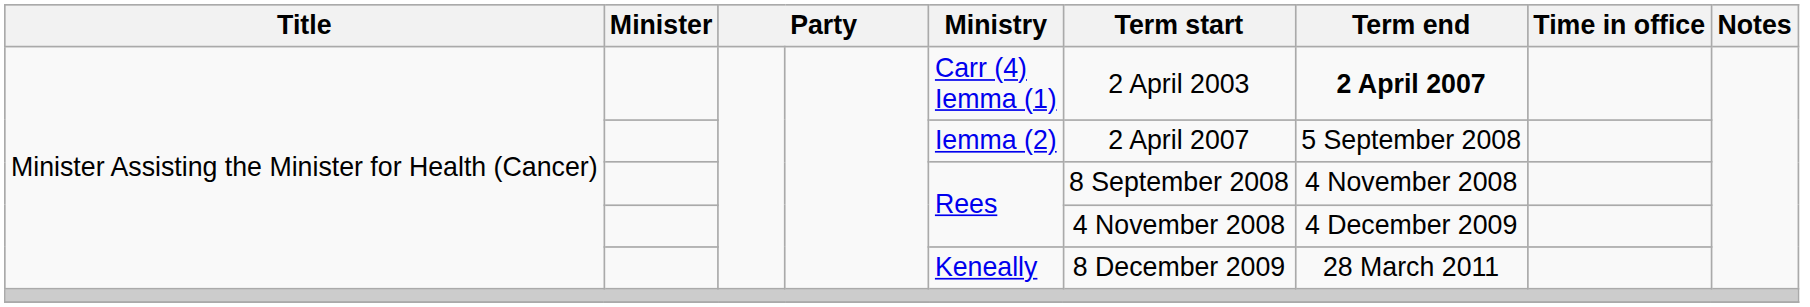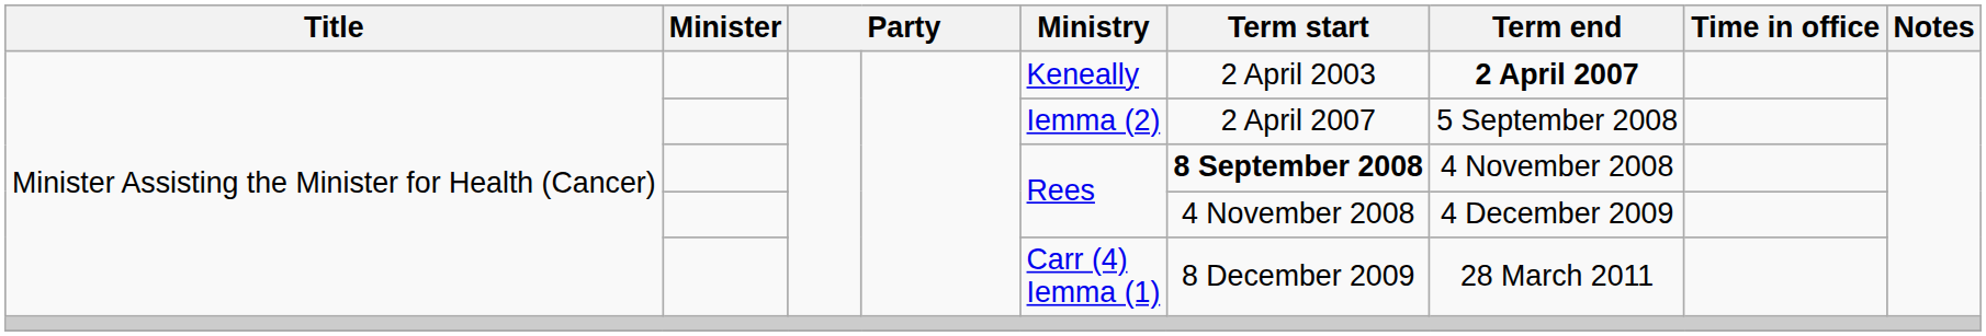row 2 | Ministry: Carr (4) Iemma (1) -> Keneally
row 4 | Term start: normal -> bold
row 6 | Ministry: Keneally -> Carr (4) Iemma (1)
